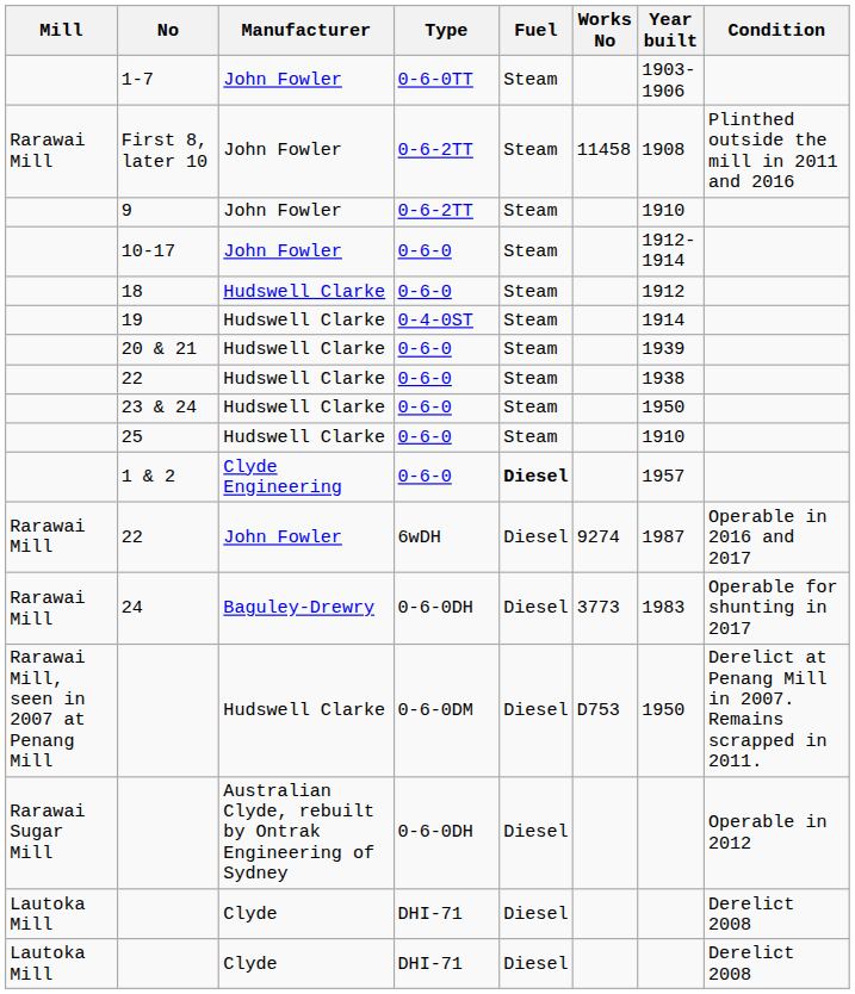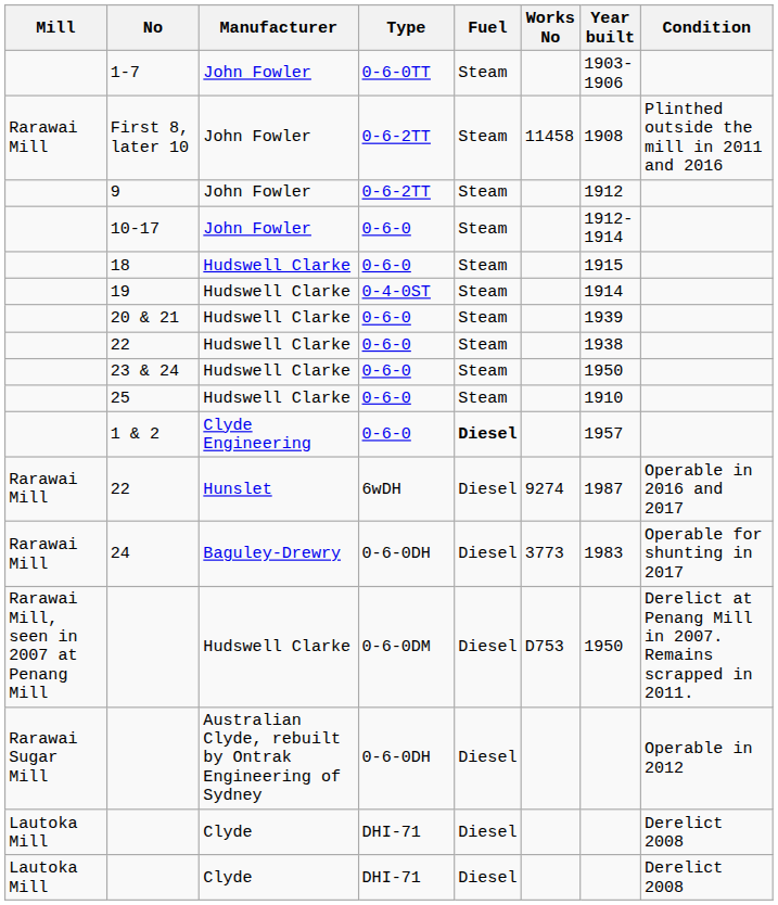9 | Year built: 1910 -> 1912
18 | Year built: 1912 -> 1915
22 / 6wDH | Manufacturer: John Fowler -> Hunslet
